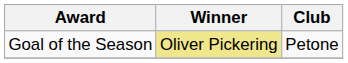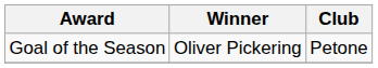Goal of the Season | Winner: khaki background -> no background
